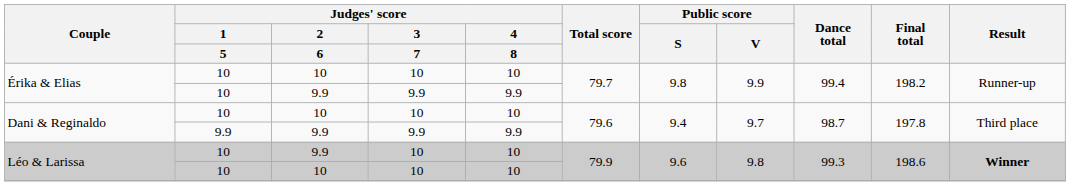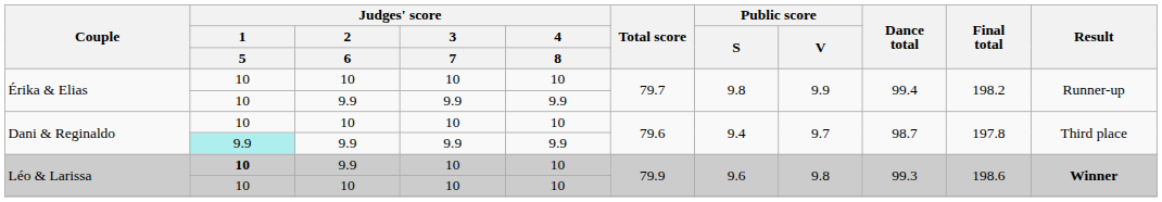Dani & Reginaldo / 9.9 | Judges' score / 1 / 5: no background -> paleturquoise background
Léo & Larissa / 9.9 | Judges' score / 1 / 5: normal -> bold
